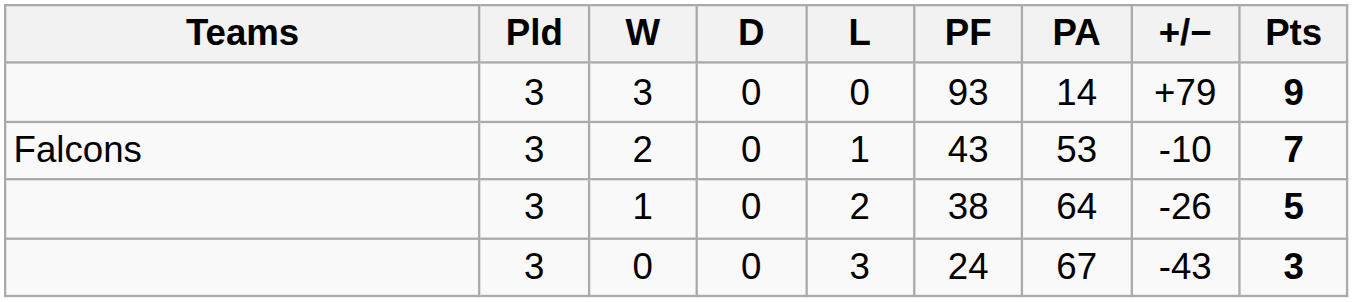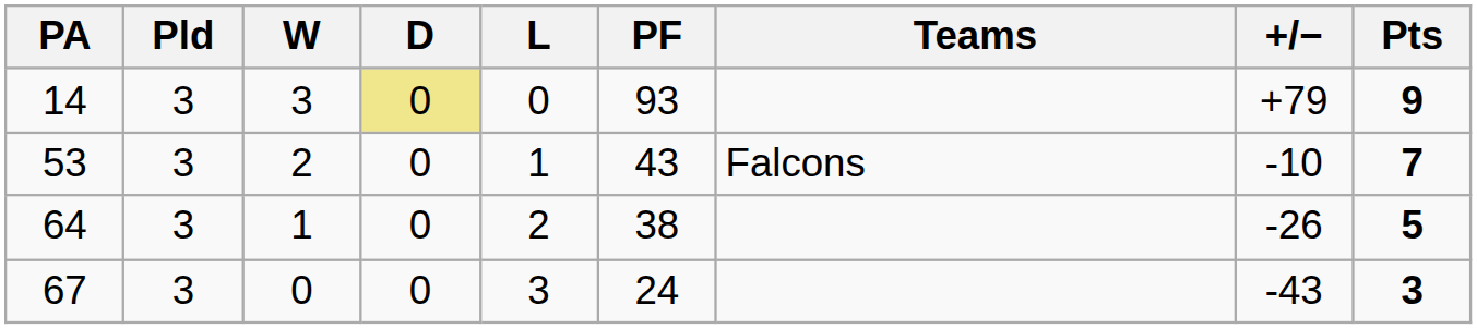columns swapped: Teams <-> PA
row 2 | D: no background -> khaki background
